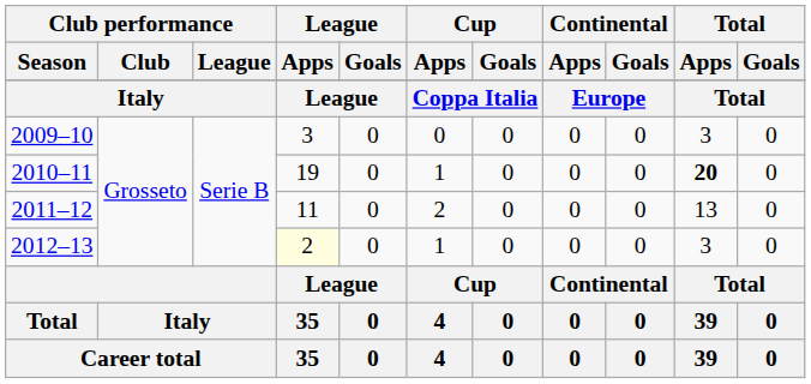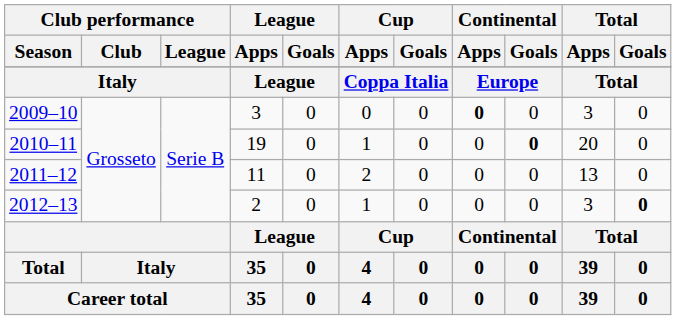2009–10 | Continental / Apps: normal -> bold
2010–11 | Continental / Goals: normal -> bold
2010–11 | Total / Apps: bold -> normal
2012–13 | League / Apps: lightyellow background -> no background
2012–13 | Total / Goals: normal -> bold
